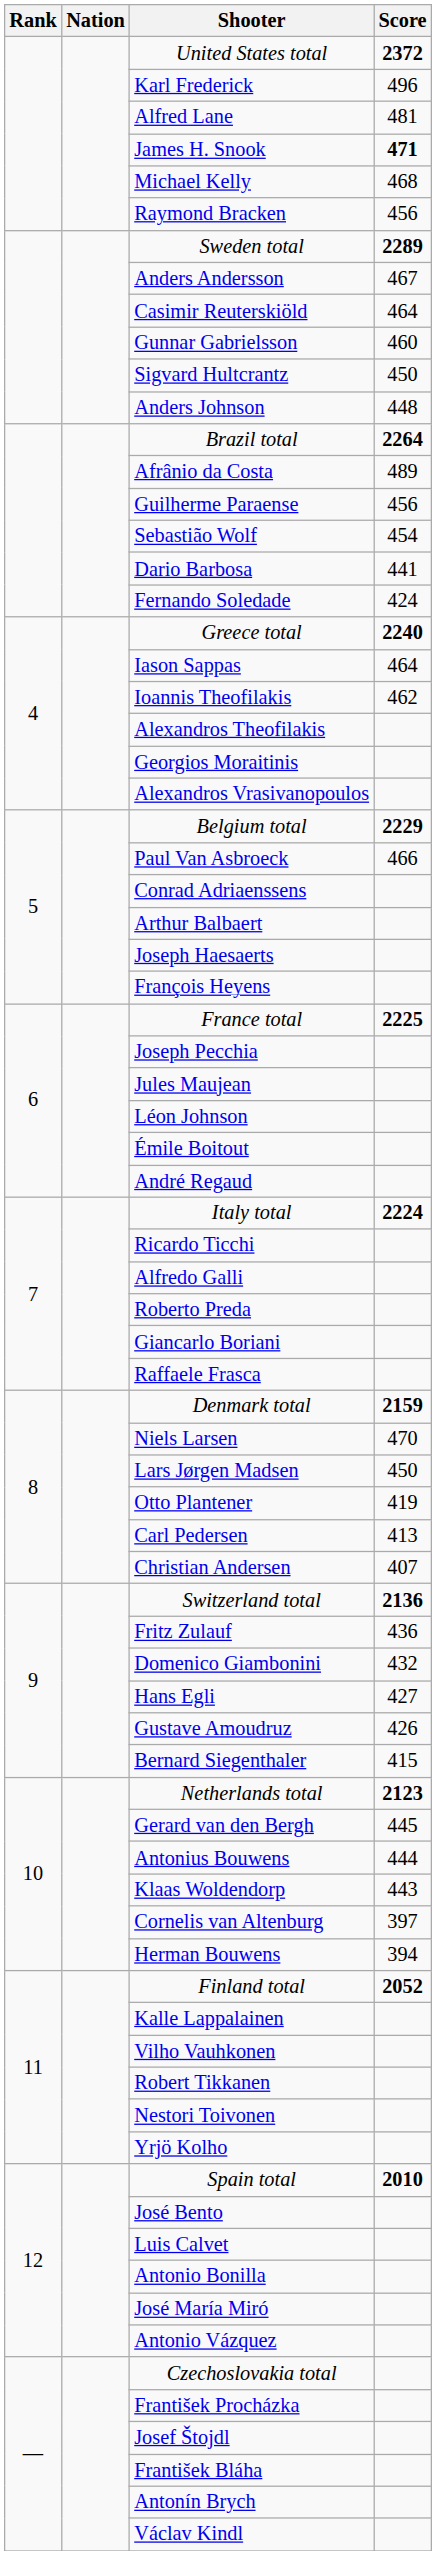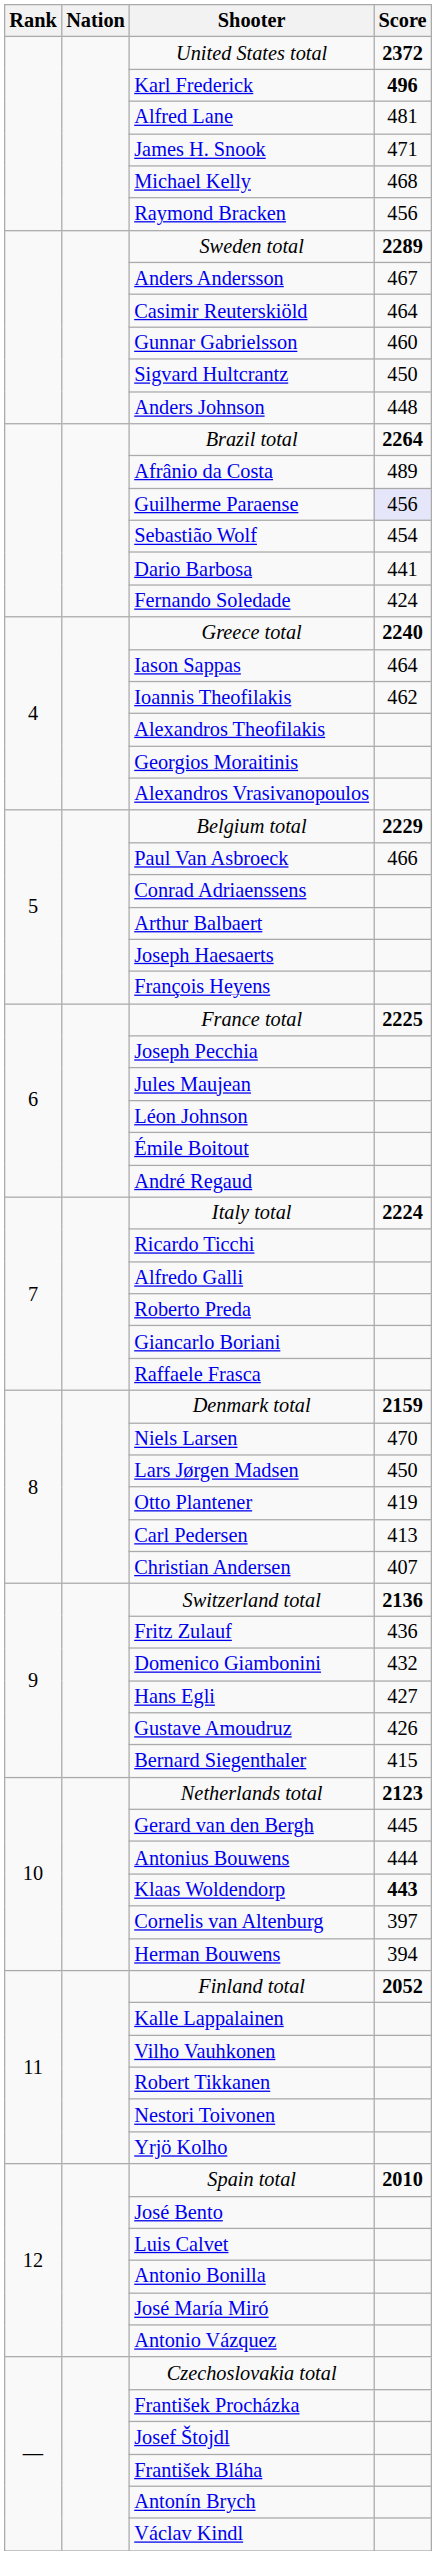Karl Frederick | Score: normal -> bold
James H. Snook | Score: bold -> normal
Guilherme Paraense | Score: no background -> lavender background
Klaas Woldendorp | Score: normal -> bold
